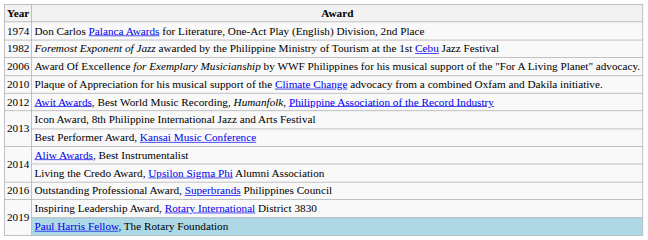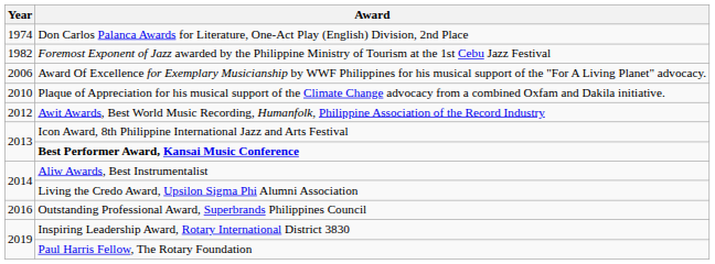Best Performer Award, Kansai Music Conference | Award: normal -> bold
Paul Harris Fellow, The Rotary Foundation | Award: lightblue background -> no background
